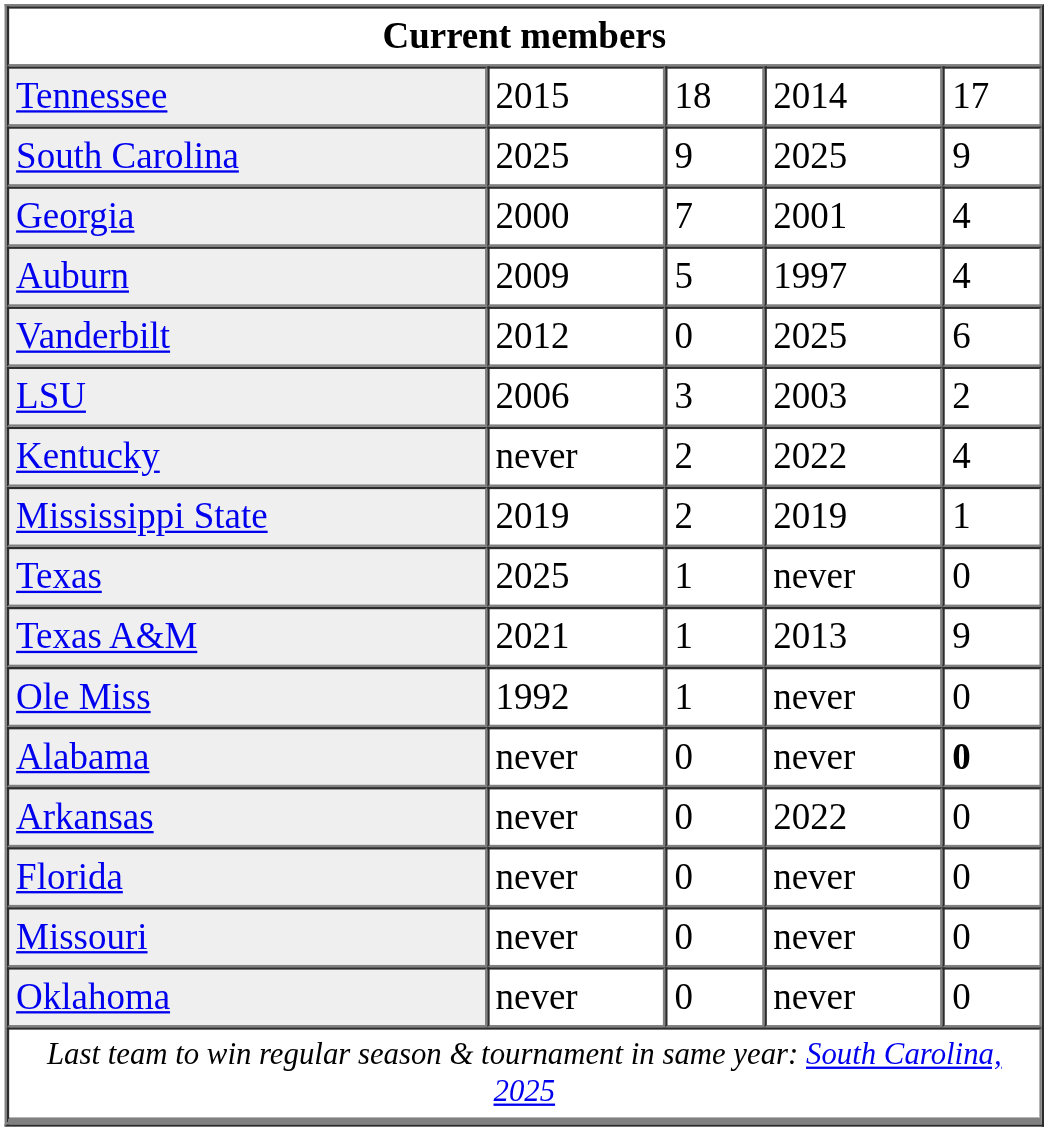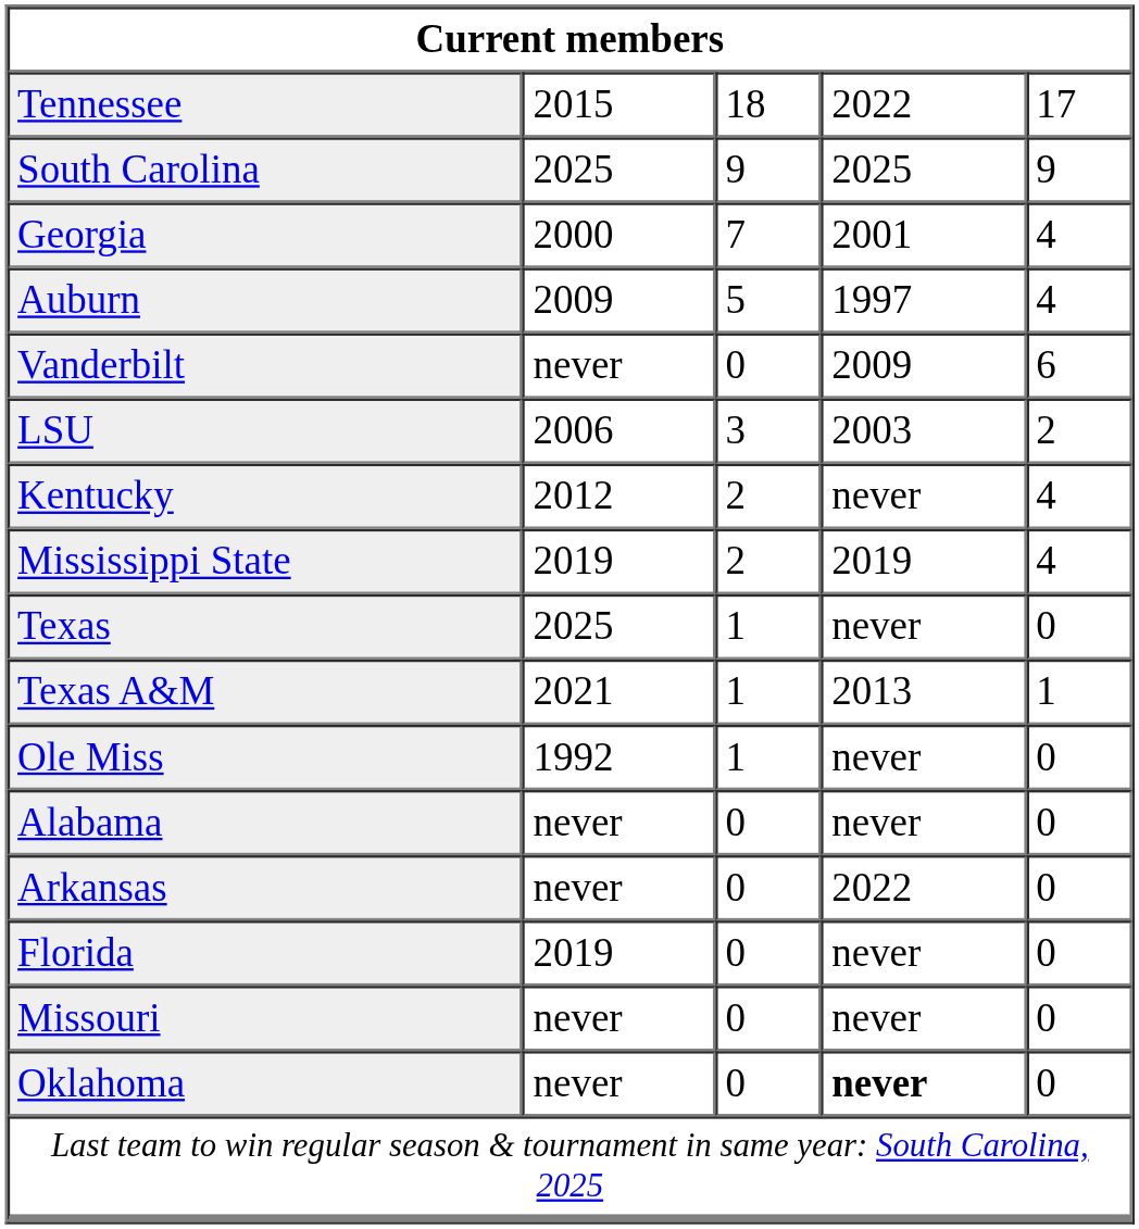Tennessee | column 4: 2014 -> 2022
Vanderbilt | column 2: 2012 -> never
Vanderbilt | column 4: 2025 -> 2009
Kentucky | column 2: never -> 2012
Kentucky | column 4: 2022 -> never
Mississippi State | column 5: 1 -> 4
Texas A&M | column 5: 9 -> 1
Alabama | column 5: bold -> normal
Florida | column 2: never -> 2019
Oklahoma | column 4: normal -> bold
